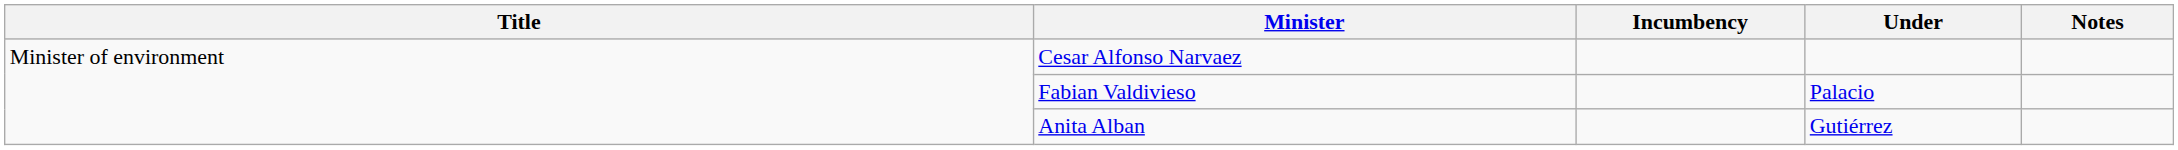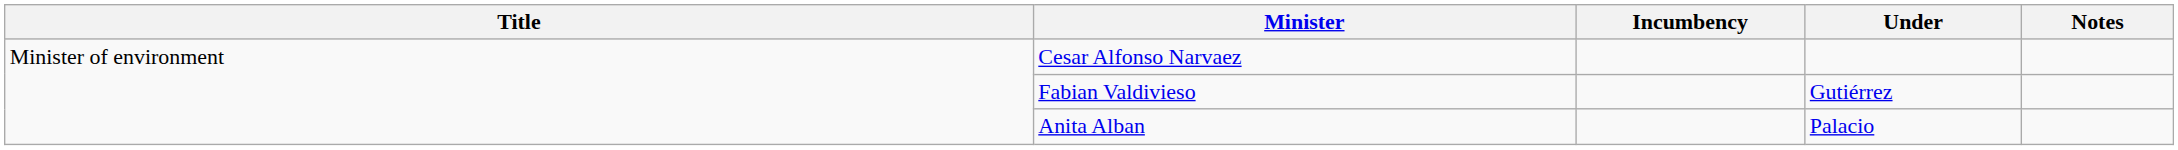Fabian Valdivieso | Under: Palacio -> Gutiérrez
Anita Alban | Under: Gutiérrez -> Palacio
